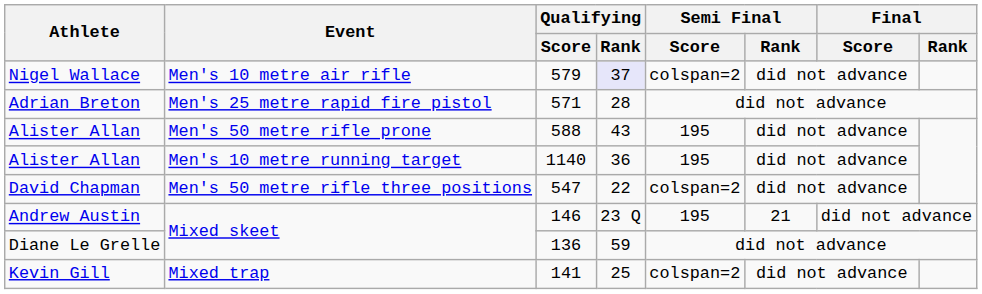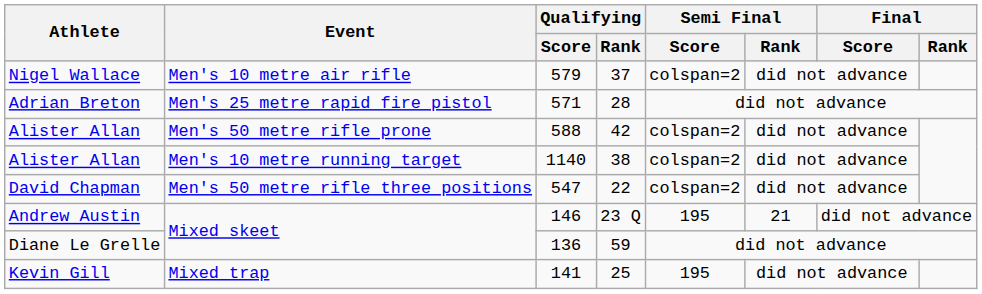579 | Qualifying / Rank: lavender background -> no background
588 | Qualifying / Rank: 43 -> 42
588 | Semi Final / Score: 195 -> colspan=2
1140 | Qualifying / Rank: 36 -> 38
1140 | Semi Final / Score: 195 -> colspan=2
141 | Semi Final / Score: colspan=2 -> 195
